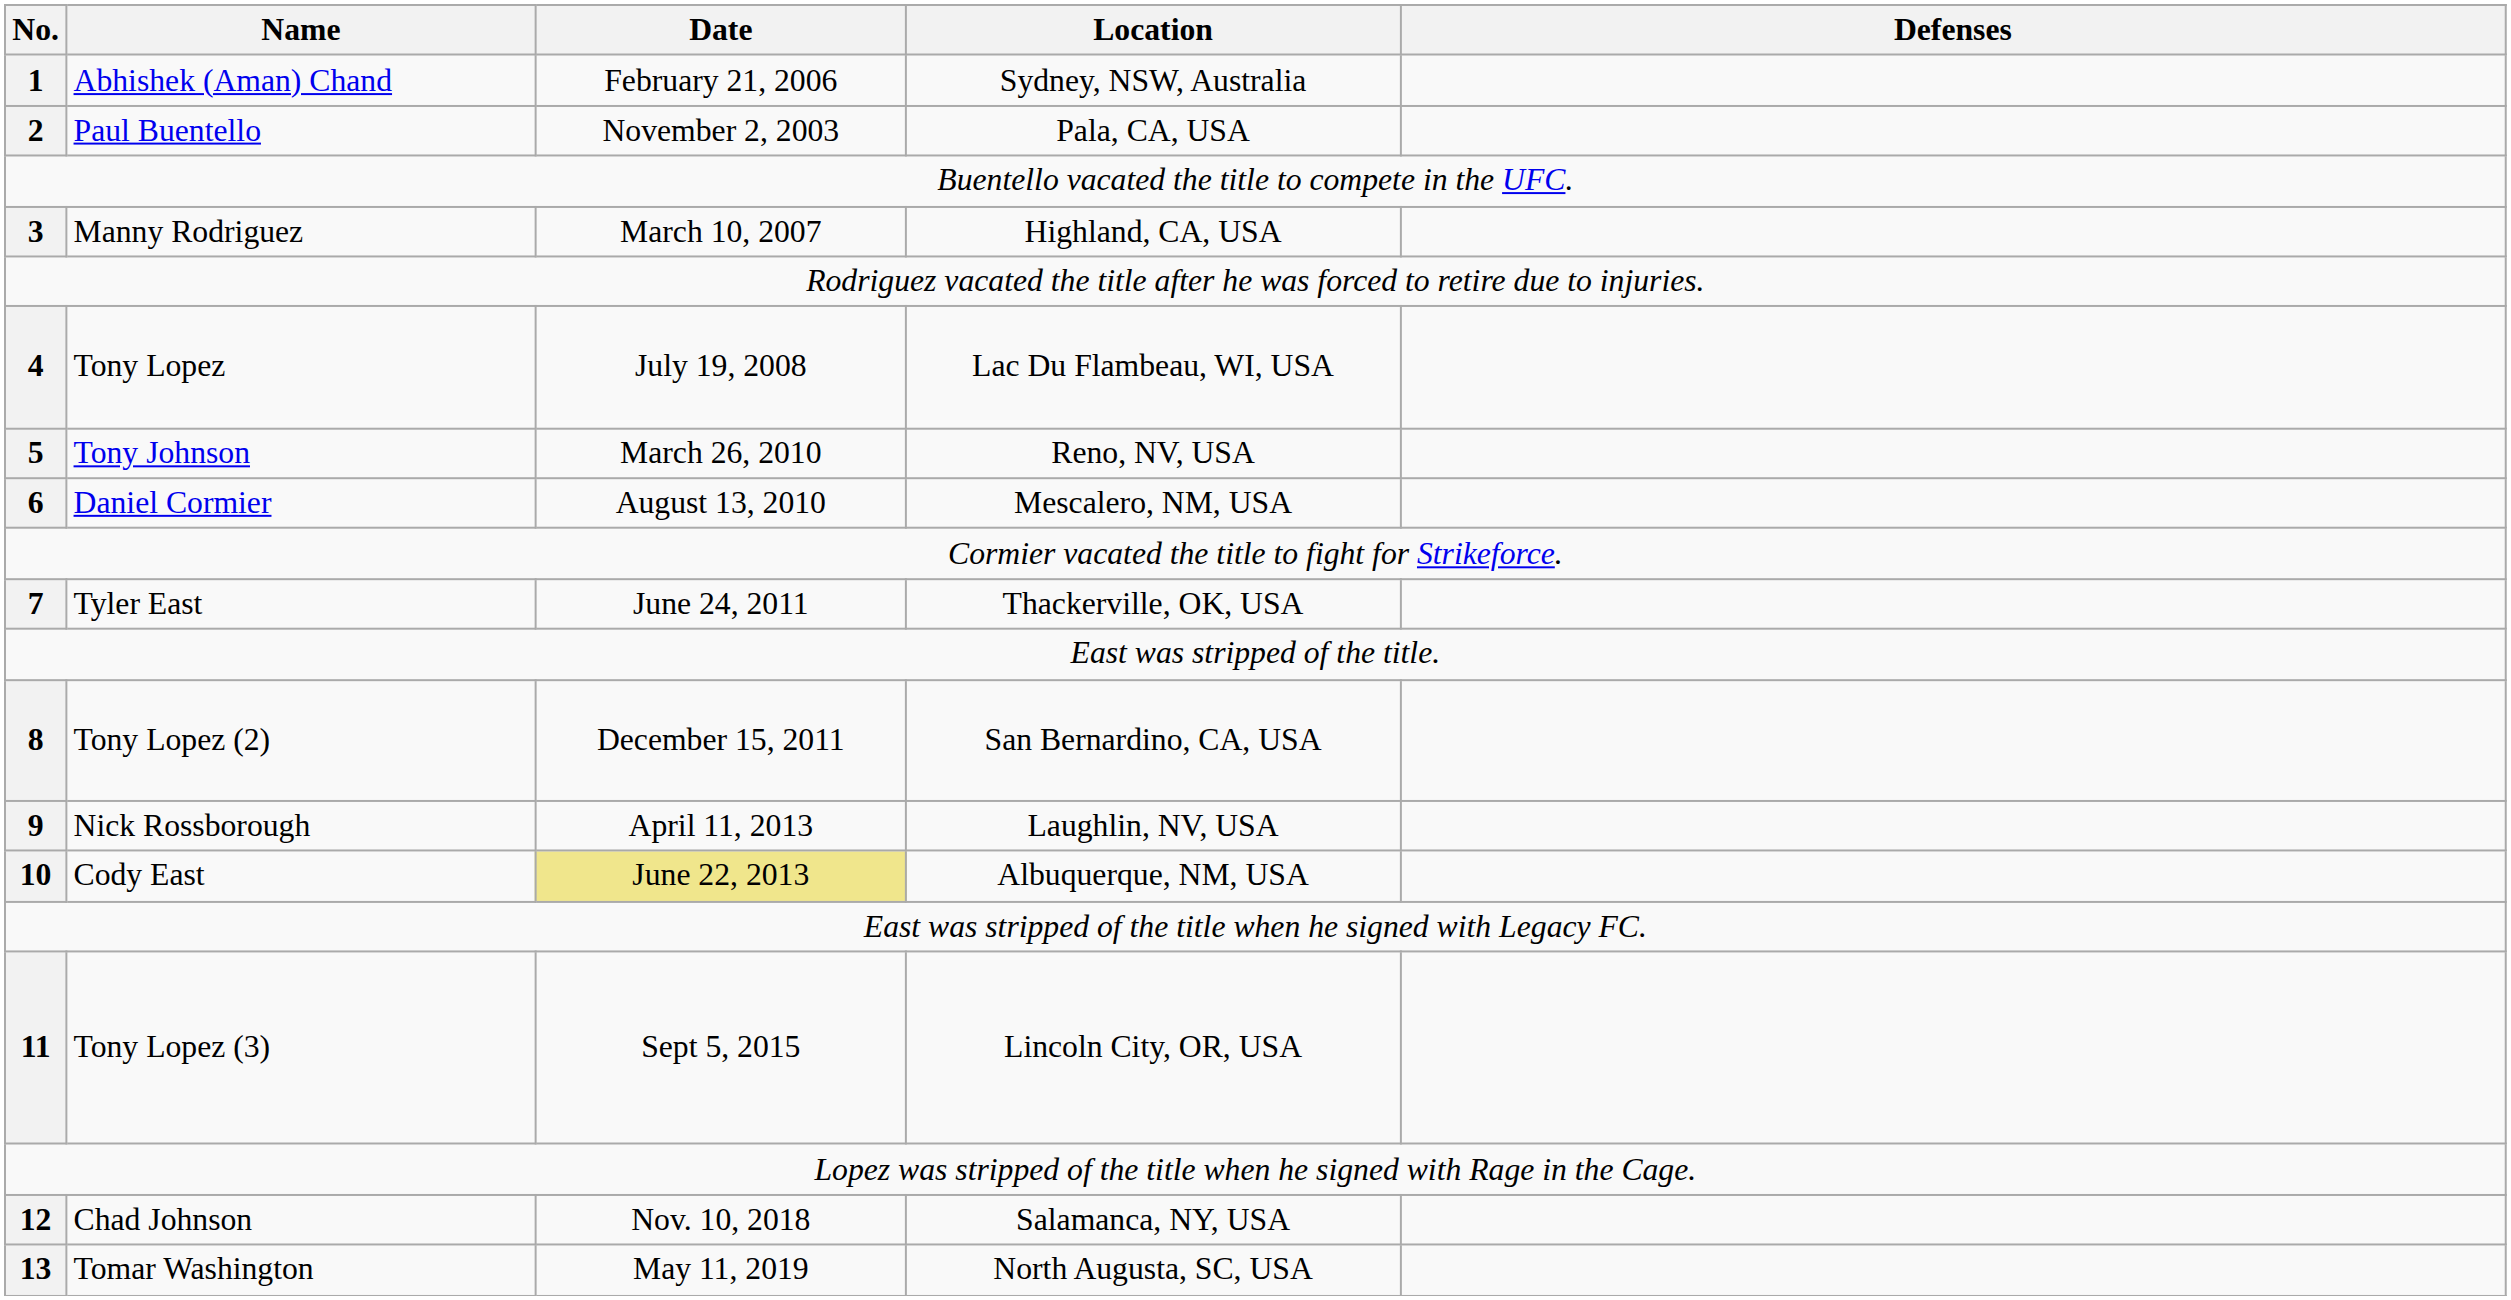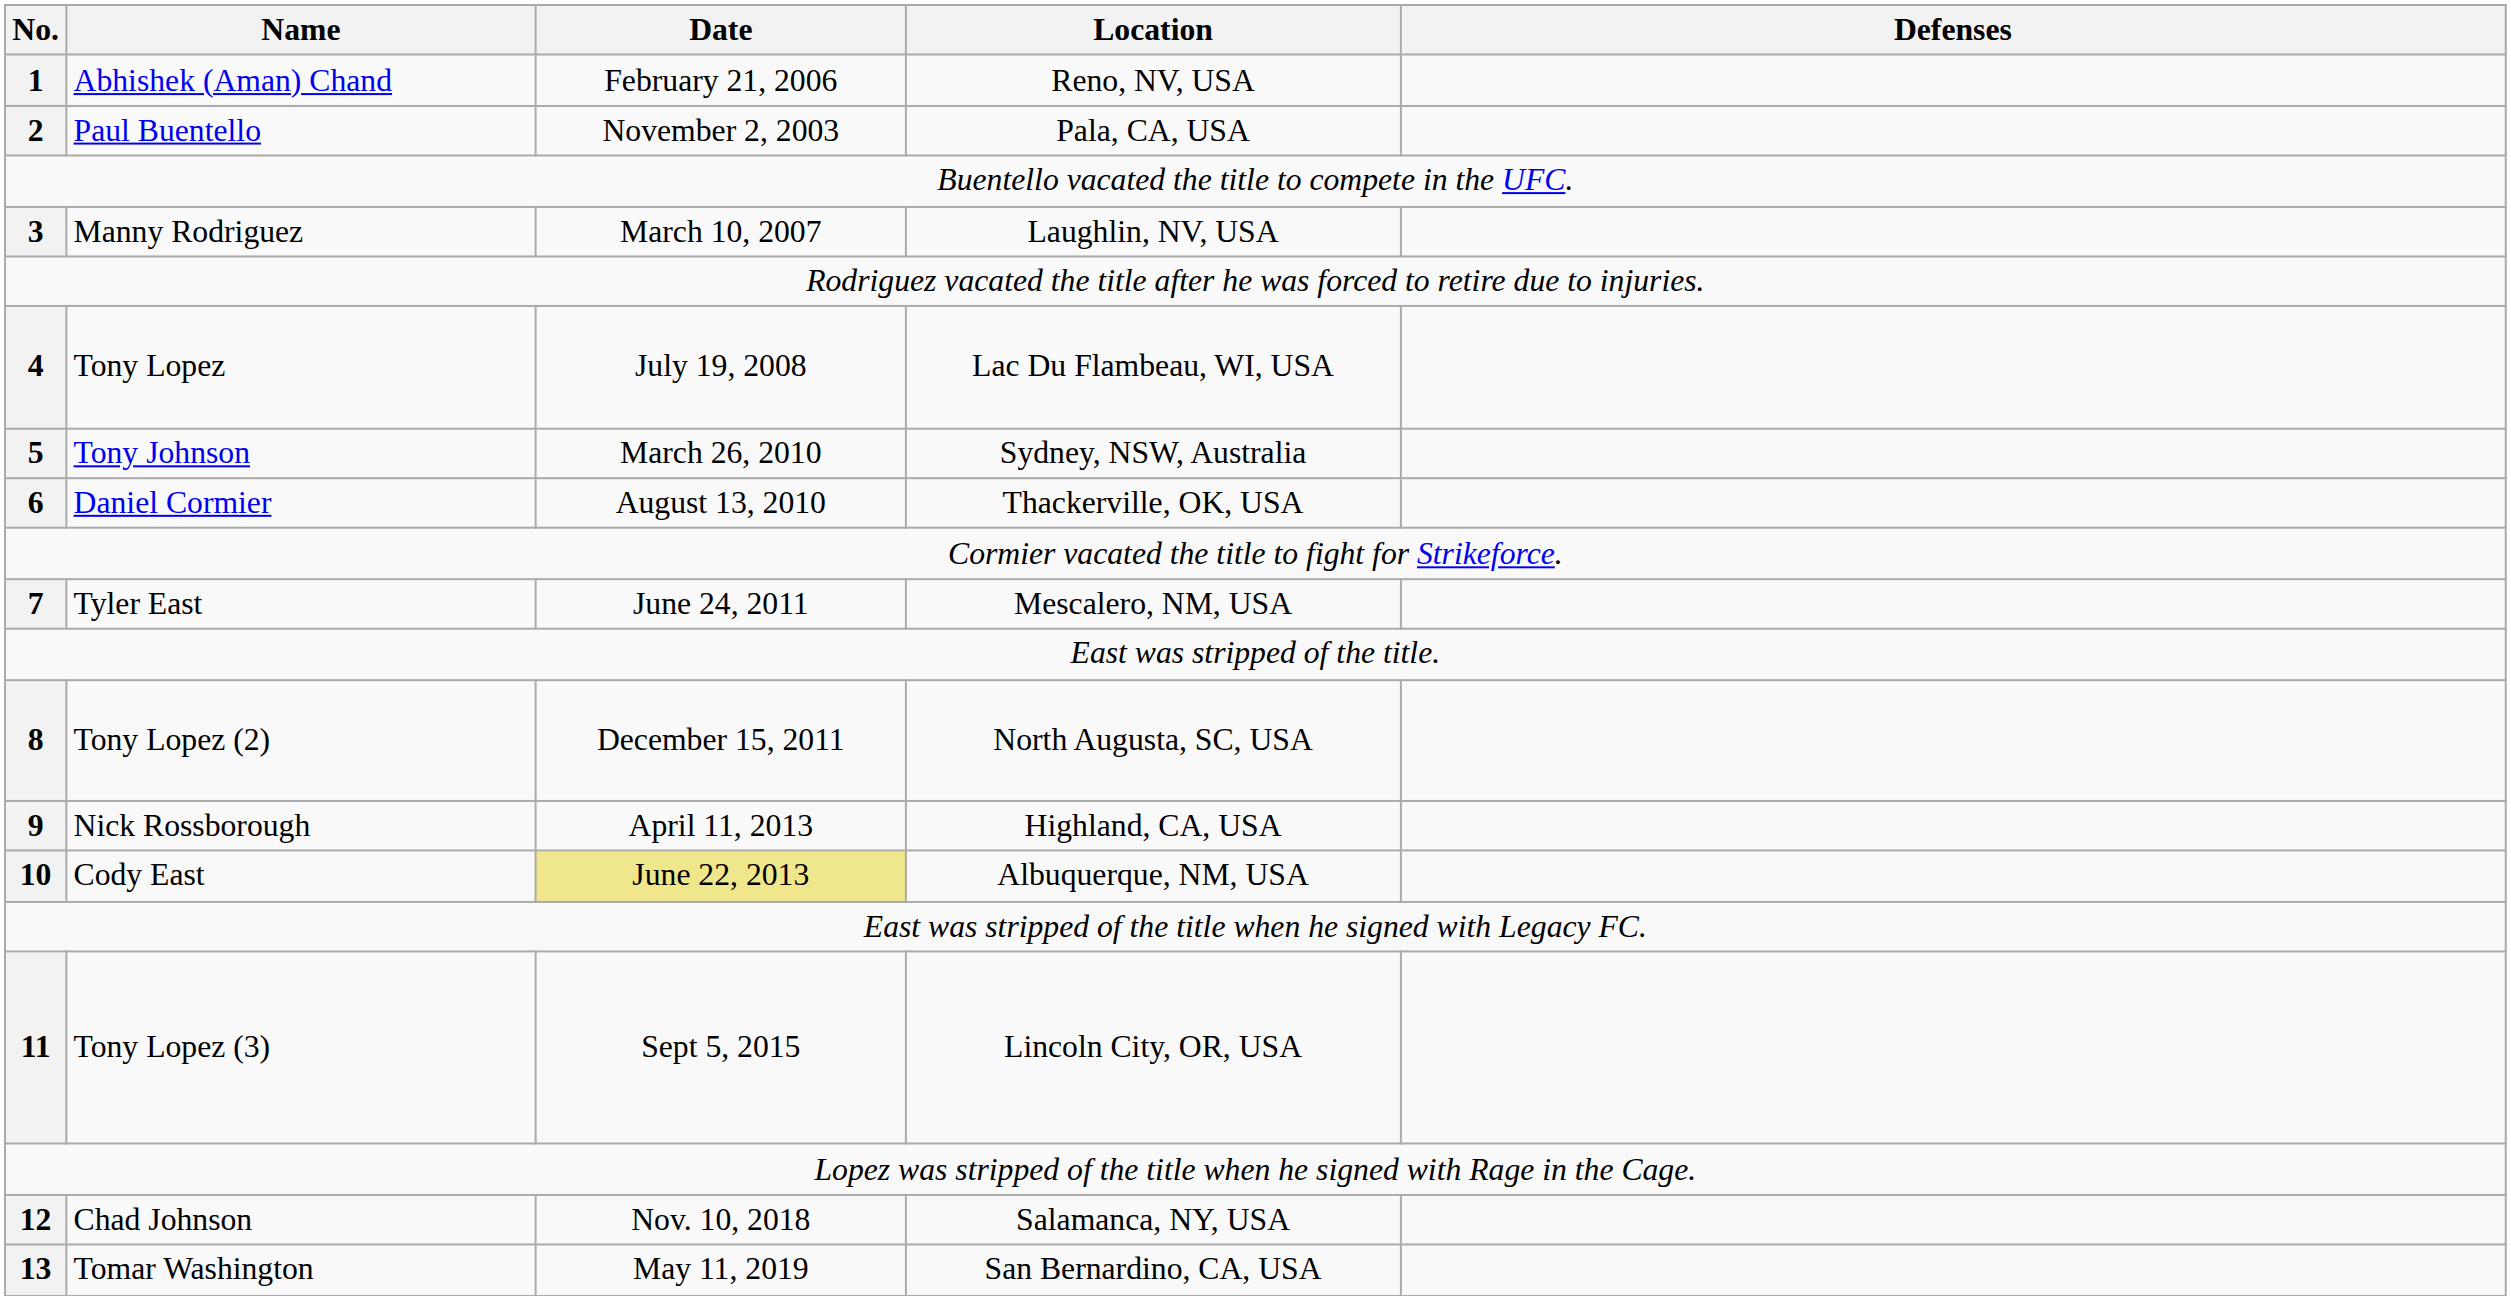Abhishek (Aman) Chand | Location: Sydney, NSW, Australia -> Reno, NV, USA
Manny Rodriguez | Location: Highland, CA, USA -> Laughlin, NV, USA
Tony Johnson | Location: Reno, NV, USA -> Sydney, NSW, Australia
Daniel Cormier | Location: Mescalero, NM, USA -> Thackerville, OK, USA
Tyler East | Location: Thackerville, OK, USA -> Mescalero, NM, USA
Tony Lopez (2) | Location: San Bernardino, CA, USA -> North Augusta, SC, USA
Nick Rossborough | Location: Laughlin, NV, USA -> Highland, CA, USA
Tomar Washington | Location: North Augusta, SC, USA -> San Bernardino, CA, USA
